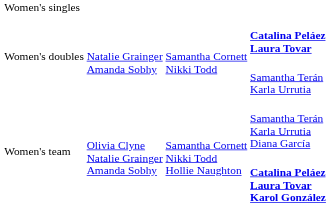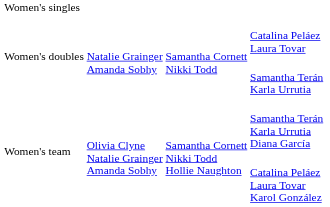Catalina Peláez Laura Tovar | column 4: bold -> normal
Catalina Peláez Laura Tovar Karol González | column 4: bold -> normal
